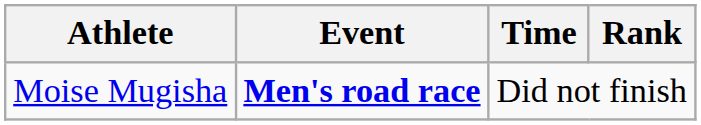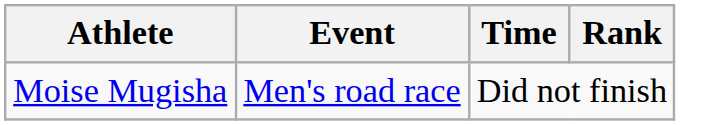Moise Mugisha | Event: bold -> normal
